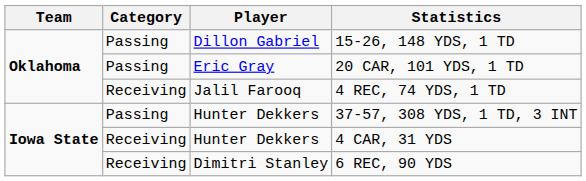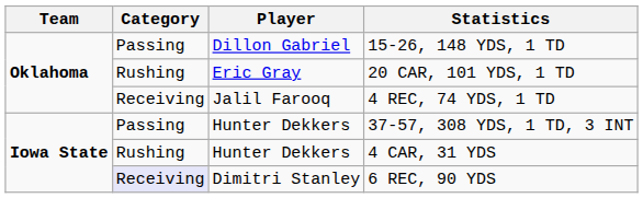20 CAR, 101 YDS, 1 TD | Category: Passing -> Rushing
4 CAR, 31 YDS | Category: Receiving -> Rushing
6 REC, 90 YDS | Category: no background -> lavender background
